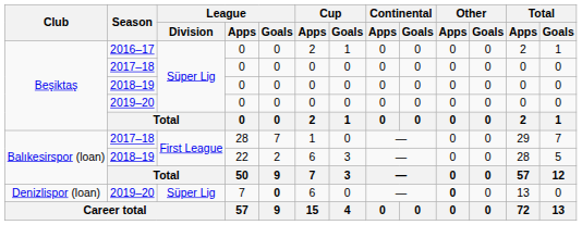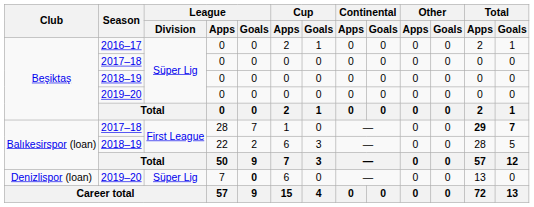2017–18 / 28 | Total / Apps: normal -> bold
2017–18 / 28 | Total / Goals: normal -> bold
2019–20 / 7 | Other / Apps: bold -> normal
